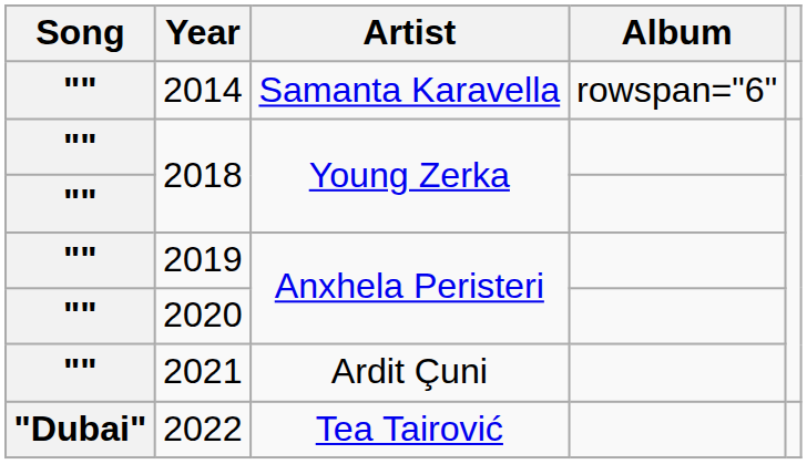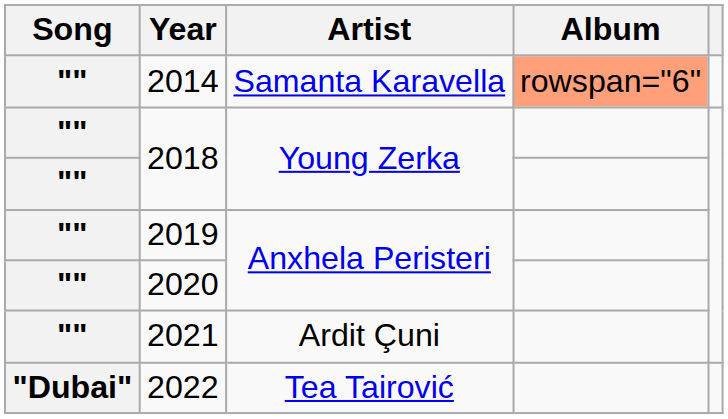2014 | Album: no background -> lightsalmon background
